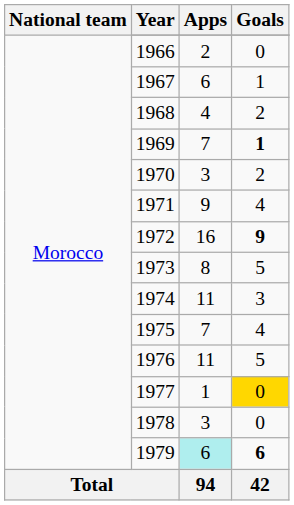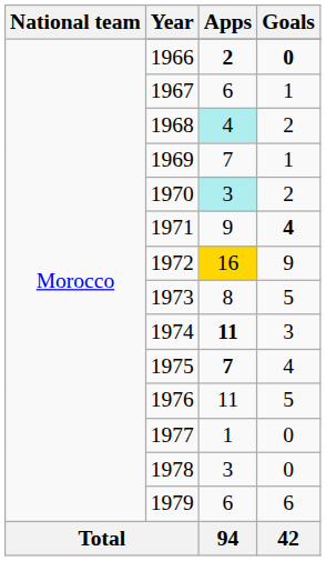1966 | Apps: normal -> bold
1966 | Goals: normal -> bold
1968 | Apps: no background -> paleturquoise background
1969 | Goals: bold -> normal
1970 | Apps: no background -> paleturquoise background
1971 | Goals: normal -> bold
1972 | Apps: no background -> gold background
1972 | Goals: bold -> normal
1974 | Apps: normal -> bold
1975 | Apps: normal -> bold
1977 | Goals: gold background -> no background
1979 | Apps: paleturquoise background -> no background
1979 | Goals: bold -> normal
